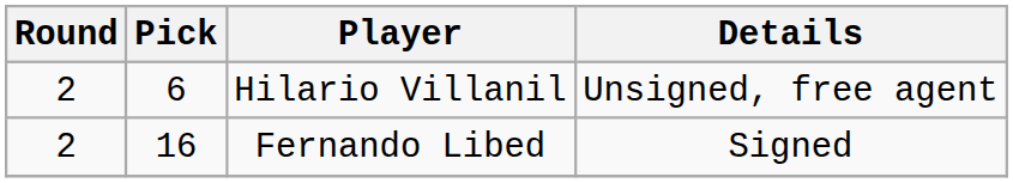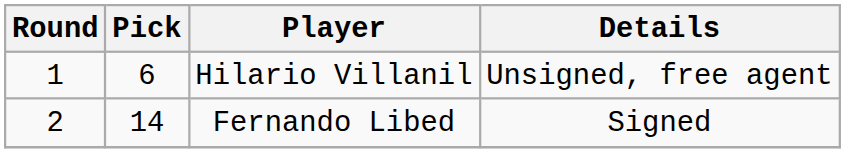Hilario Villanil | Round: 2 -> 1
Fernando Libed | Pick: 16 -> 14
